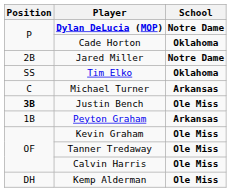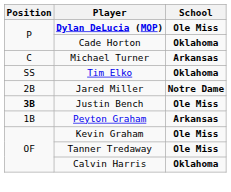Dylan DeLucia (MOP) | School: Notre Dame -> Ole Miss
rows swapped: Michael Turner <-> Jared Miller
Calvin Harris | School: Ole Miss -> Oklahoma
- row: DH | Kemp Alderman | Ole Miss
